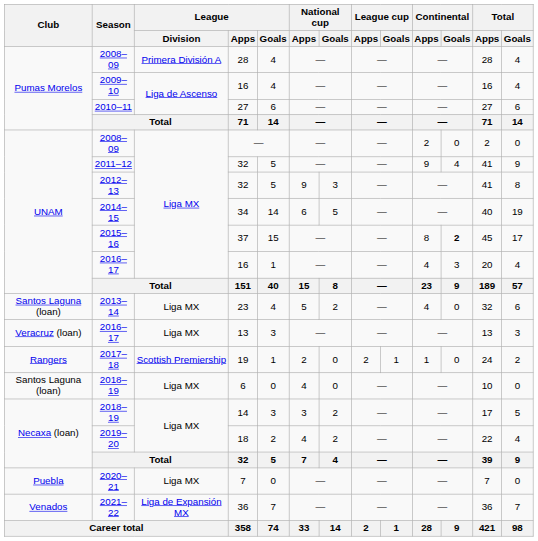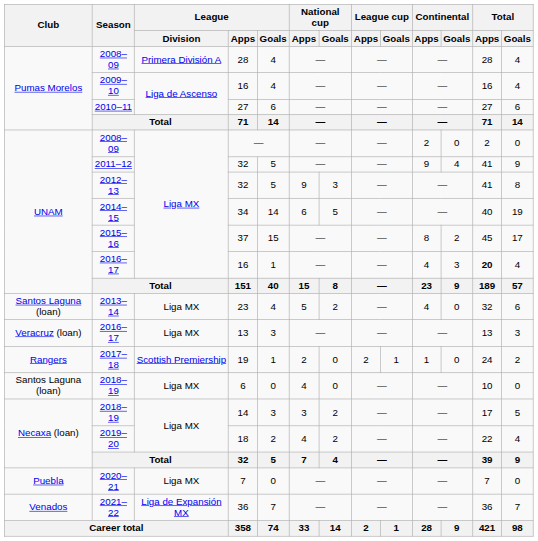37 | Continental / Goals: bold -> normal
2016–17 / 16 | Total / Apps: normal -> bold
